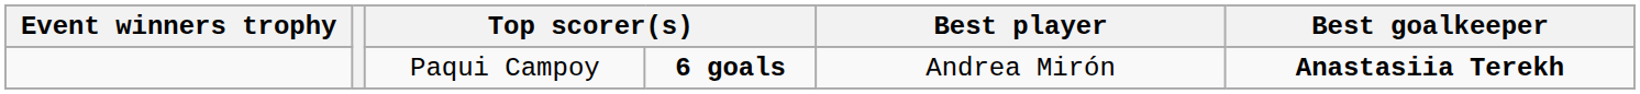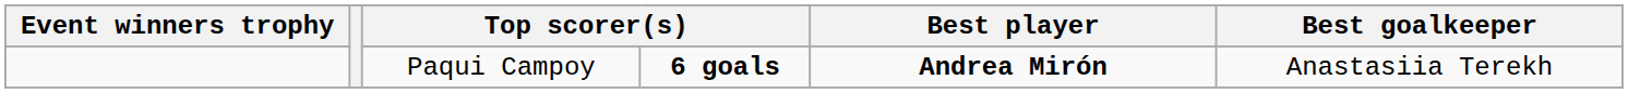Paqui Campoy | Best player: normal -> bold
Paqui Campoy | Best goalkeeper: bold -> normal
